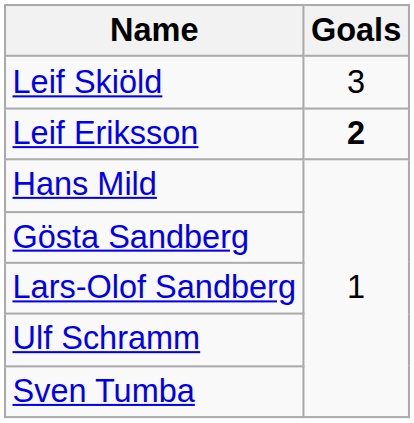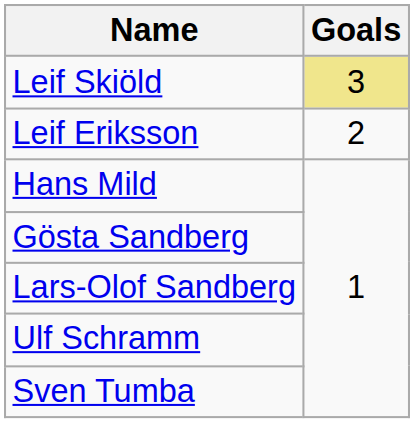Leif Skiöld | Goals: no background -> khaki background
Leif Eriksson | Goals: bold -> normal
